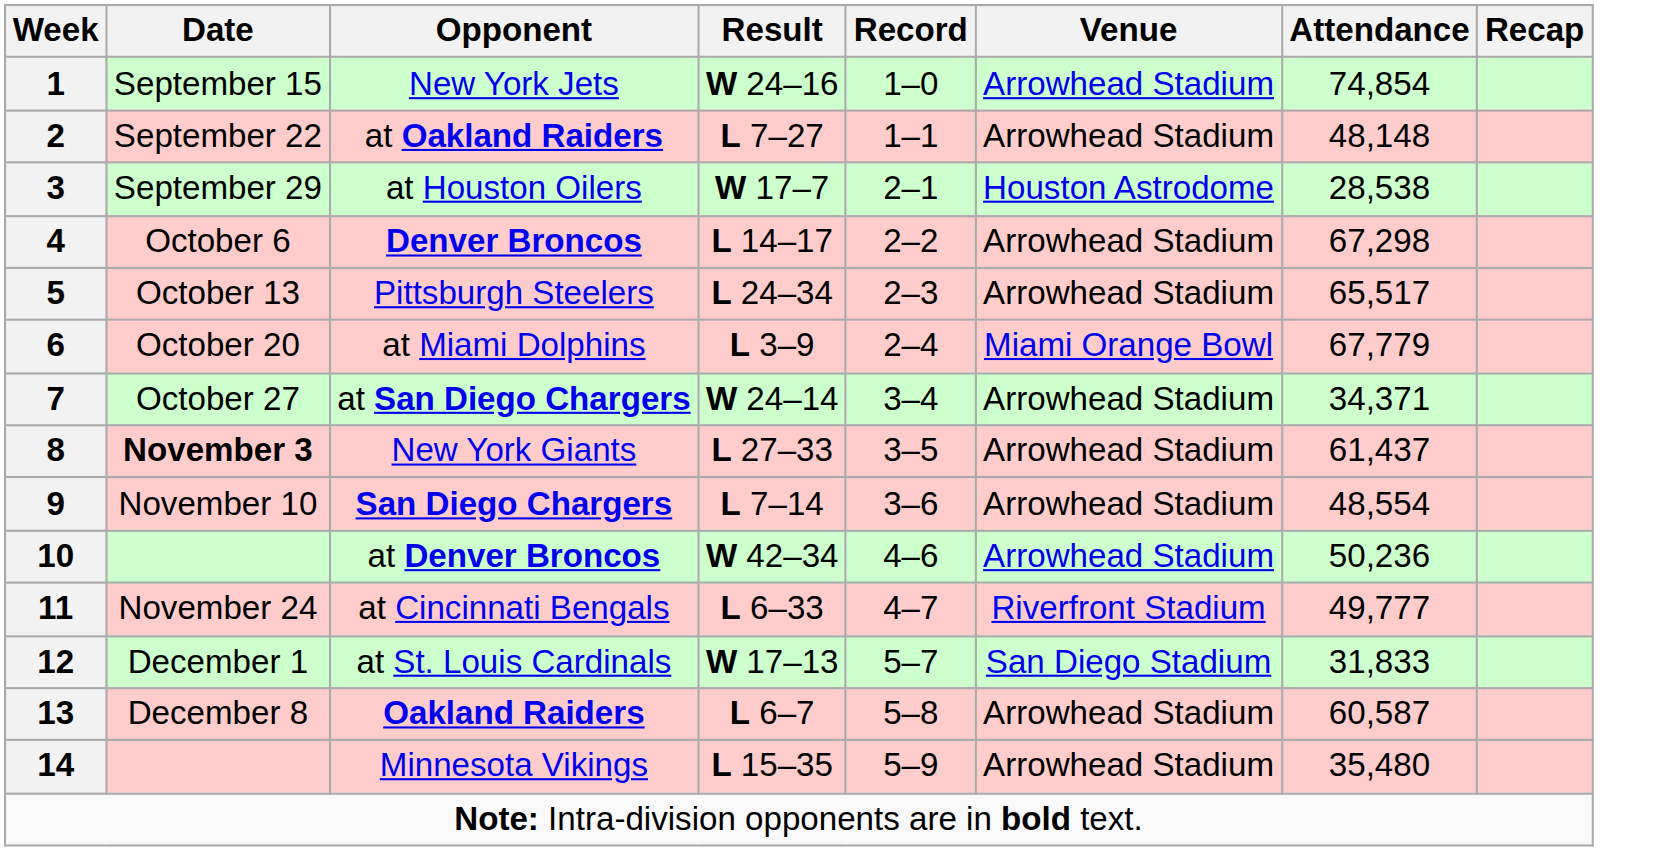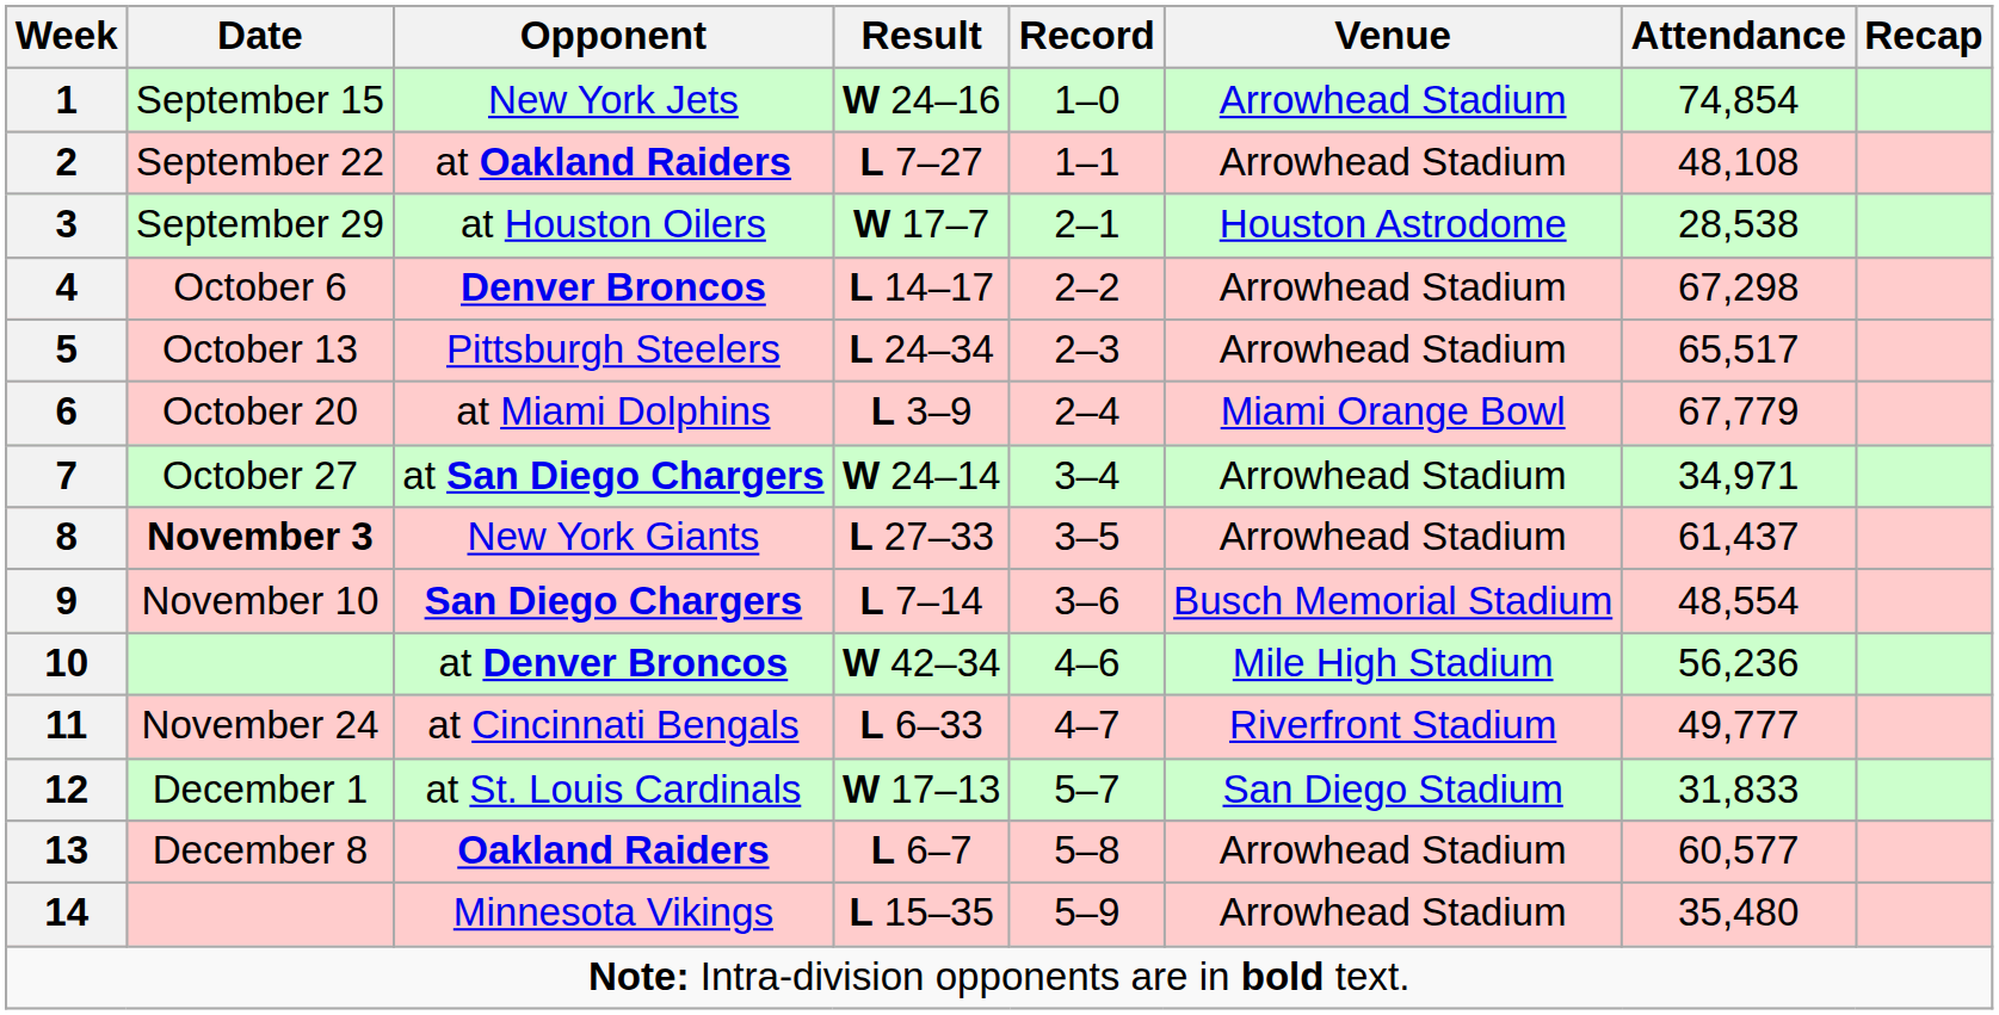2 | Attendance: 48,148 -> 48,108
7 | Attendance: 34,371 -> 34,971
9 | Venue: Arrowhead Stadium -> Busch Memorial Stadium
10 | Venue: Arrowhead Stadium -> Mile High Stadium
10 | Attendance: 50,236 -> 56,236
13 | Attendance: 60,587 -> 60,577
